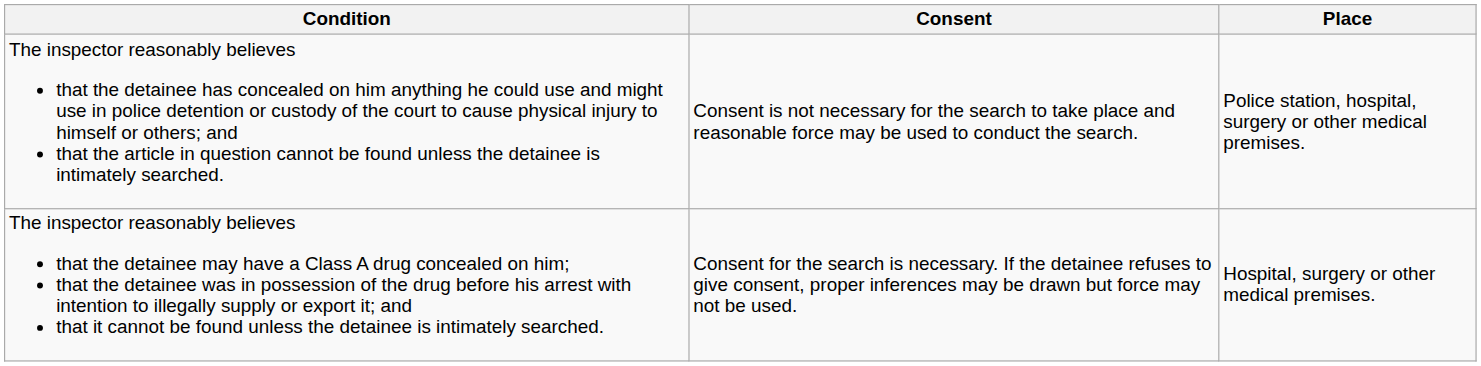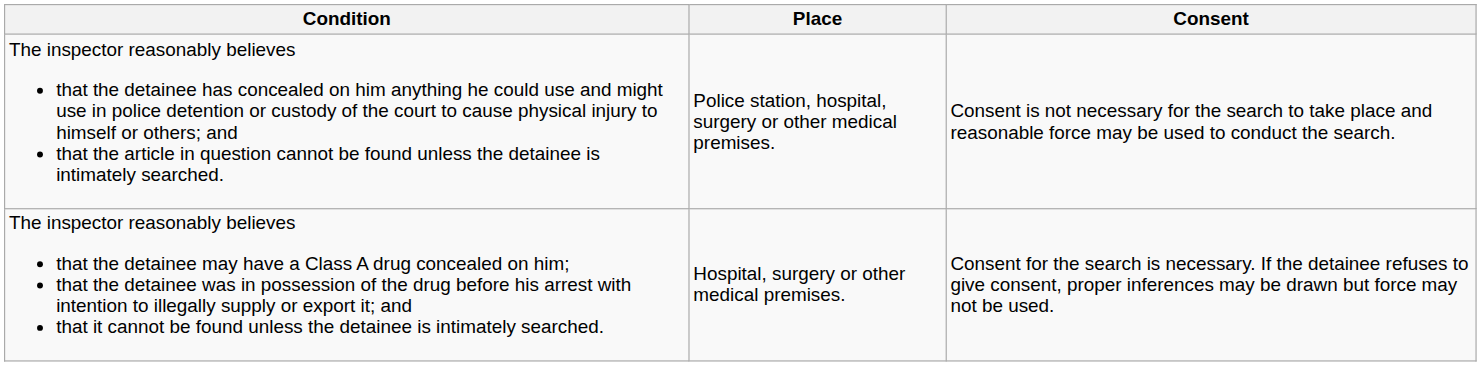columns swapped: Consent <-> Place
